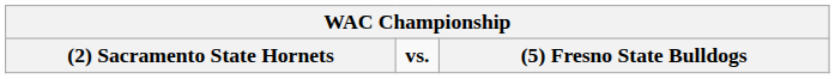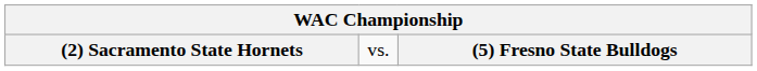(2) Sacramento State Hornets | column 2: bold -> normal
